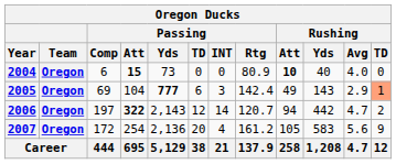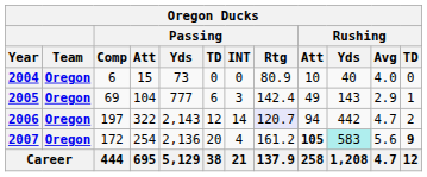2004 | Passing / Att: bold -> normal
2004 | Rushing / Att: bold -> normal
2005 | Passing / Yds: bold -> normal
2005 | Rushing / TD: lightsalmon background -> no background
2006 | Passing / Att: bold -> normal
2006 | Passing / Rtg: no background -> lavender background
2007 | Rushing / Att: normal -> bold
2007 | Rushing / Yds: no background -> paleturquoise background
2007 | Rushing / TD: normal -> bold
